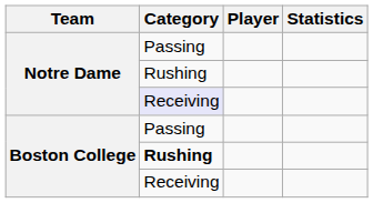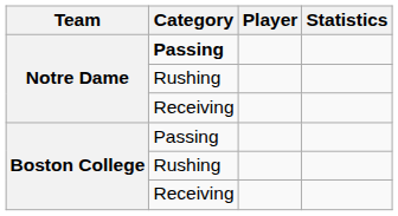Notre Dame / Passing | Category: normal -> bold
Notre Dame / Receiving | Category: lavender background -> no background
Boston College / Rushing | Category: bold -> normal
